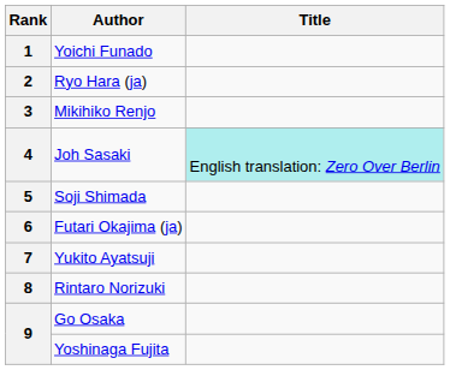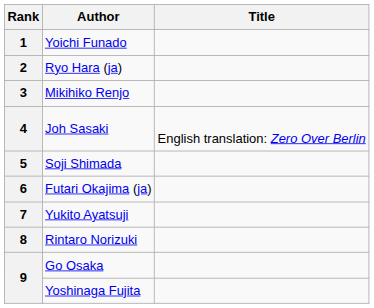4 | Title: paleturquoise background -> no background
